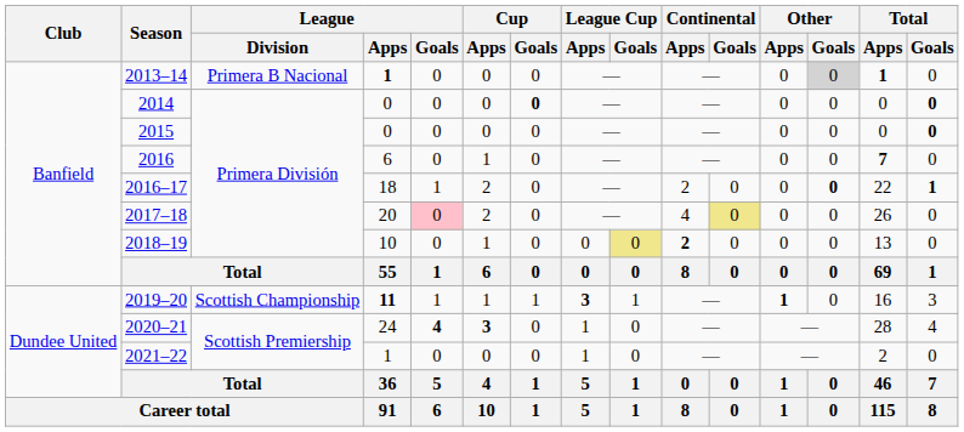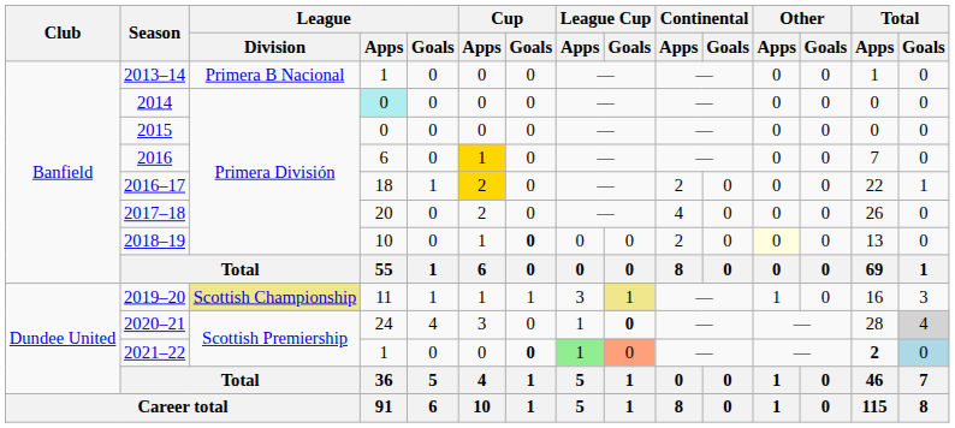2013–14 | League / Apps: bold -> normal
2013–14 | Other / Goals: lightgrey background -> no background
2013–14 | Total / Apps: bold -> normal
2014 | League / Apps: no background -> paleturquoise background
2014 | Cup / Goals: bold -> normal
2014 | Total / Goals: bold -> normal
2015 | Total / Goals: bold -> normal
2016 | Cup / Apps: no background -> gold background
2016 | Total / Apps: bold -> normal
2016–17 | Cup / Apps: no background -> gold background
2016–17 | Other / Goals: bold -> normal
2016–17 | Total / Goals: bold -> normal
2017–18 | League / Goals: pink background -> no background
2017–18 | Continental / Goals: khaki background -> no background
2018–19 | Cup / Goals: normal -> bold
2018–19 | League Cup / Goals: khaki background -> no background
2018–19 | Continental / Apps: bold -> normal
2018–19 | Other / Apps: no background -> lightyellow background
2019–20 | League / Division: no background -> khaki background
2019–20 | League / Apps: bold -> normal
2019–20 | League Cup / Apps: bold -> normal
2019–20 | League Cup / Goals: no background -> khaki background
2019–20 | Other / Apps: bold -> normal
2020–21 | League / Goals: bold -> normal
2020–21 | Cup / Apps: bold -> normal
2020–21 | League Cup / Goals: normal -> bold
2020–21 | Total / Goals: no background -> lightgrey background
2021–22 | Cup / Goals: normal -> bold
2021–22 | League Cup / Apps: no background -> lightgreen background
2021–22 | League Cup / Goals: no background -> lightsalmon background
2021–22 | Total / Apps: normal -> bold
2021–22 | Total / Goals: no background -> lightblue background
